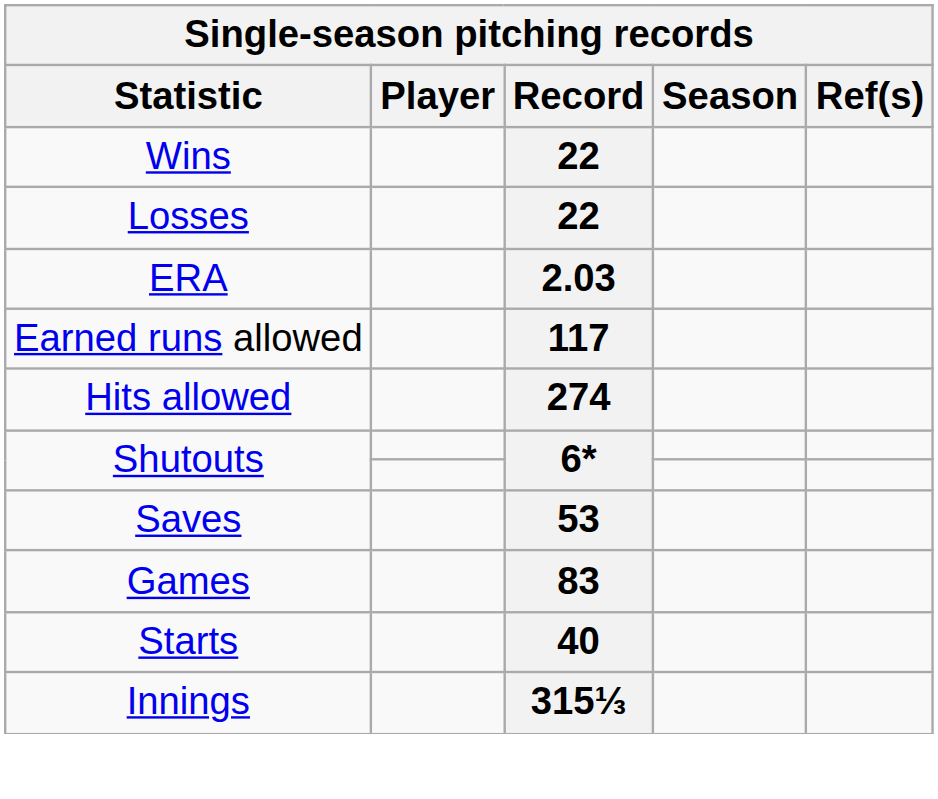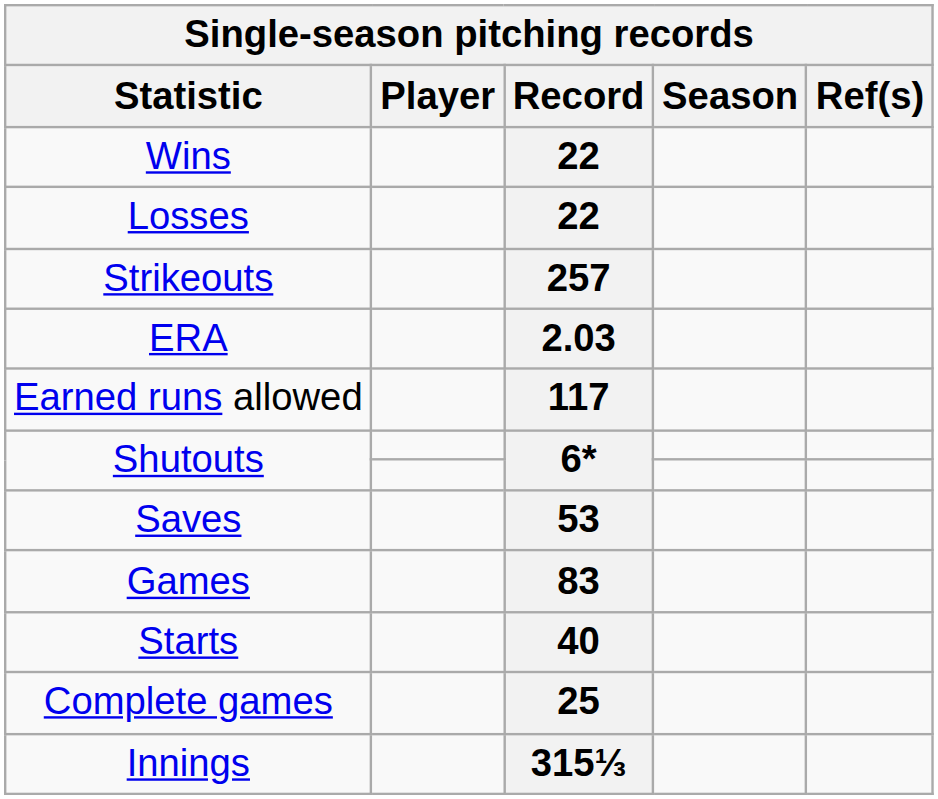+ row: Strikeouts | 257
- row: Hits allowed | 274
+ row: Complete games | 25
